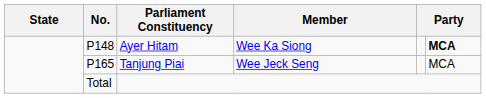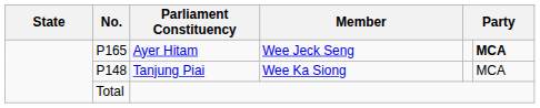Ayer Hitam | No.: P148 -> P165
Ayer Hitam | Member: Wee Ka Siong -> Wee Jeck Seng
Tanjung Piai | No.: P165 -> P148
Tanjung Piai | Member: Wee Jeck Seng -> Wee Ka Siong
